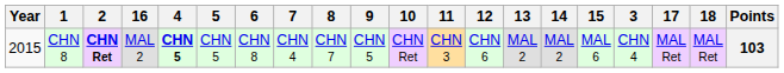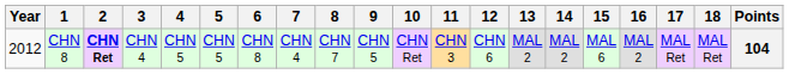columns swapped: 3 <-> 16
row 2 | Year: 2015 -> 2012
row 2 | 4: bold -> normal
row 2 | Points: 103 -> 104
